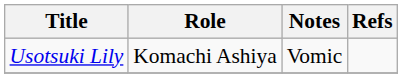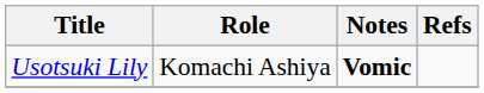Usotsuki Lily | Notes: normal -> bold
